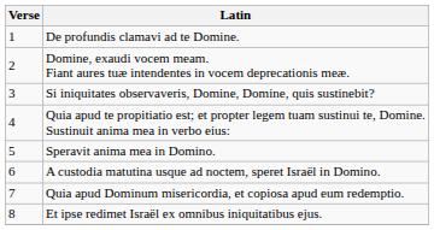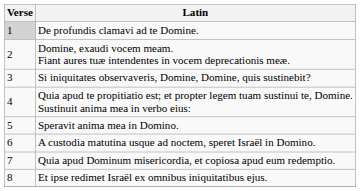De profundis clamavi ad te Domine. | Verse: no background -> lightgrey background
